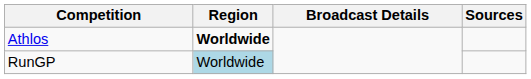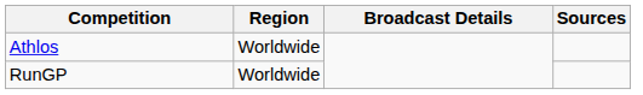Athlos | Region: bold -> normal
RunGP | Region: lightblue background -> no background
